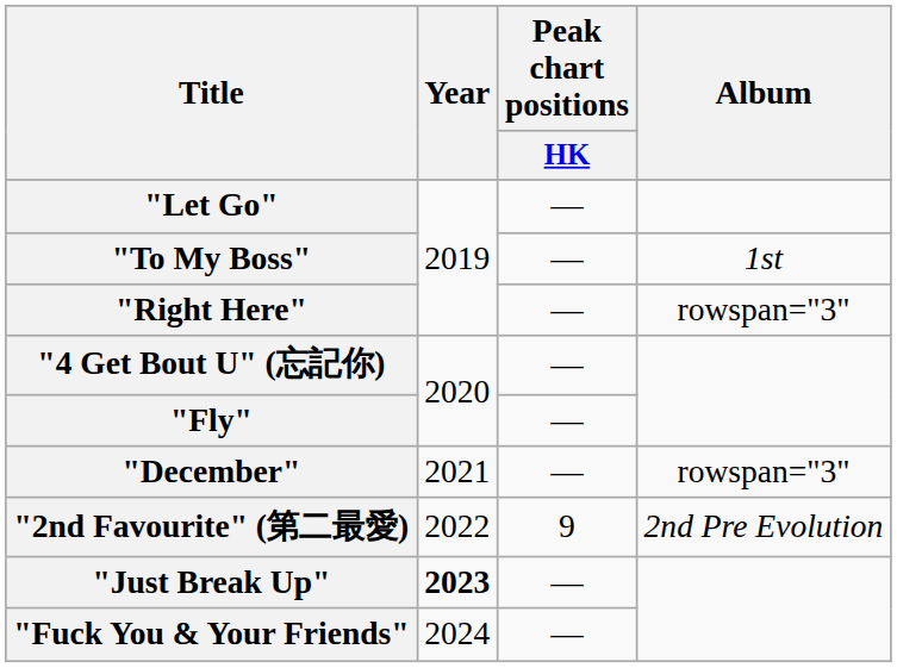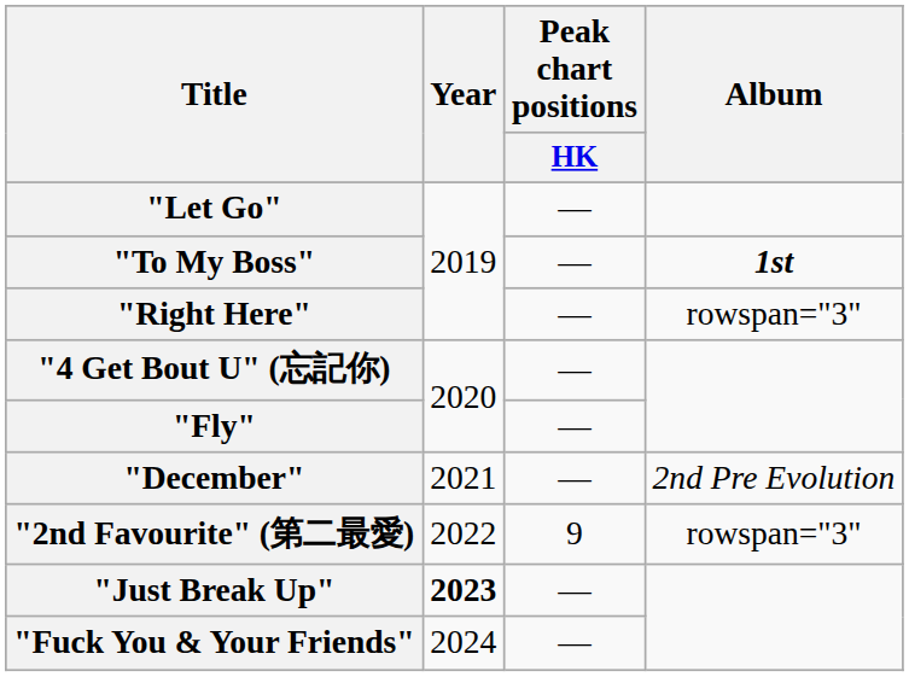"To My Boss" | Album: normal -> bold
"December" | Album: rowspan="3" -> 2nd Pre Evolution
"2nd Favourite" (第二最愛) | Album: 2nd Pre Evolution -> rowspan="3"
